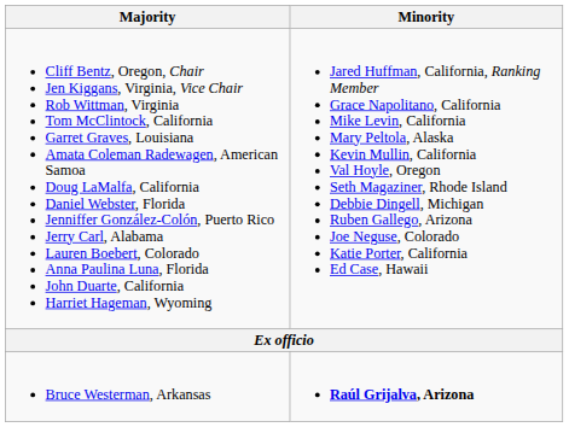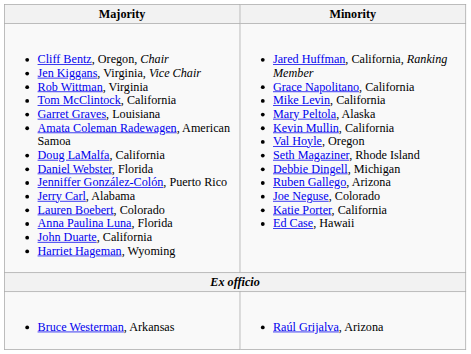Bruce Westerman, Arkansas | Minority: bold -> normal
